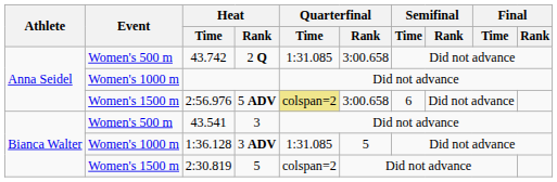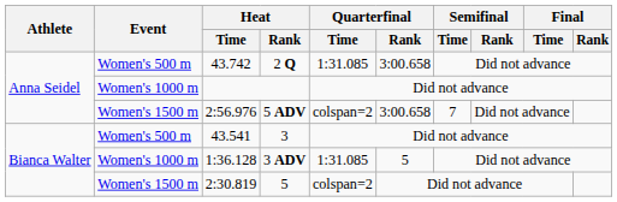2:56.976 | Quarterfinal / Time: khaki background -> no background
2:56.976 | Semifinal / Time: 6 -> 7
